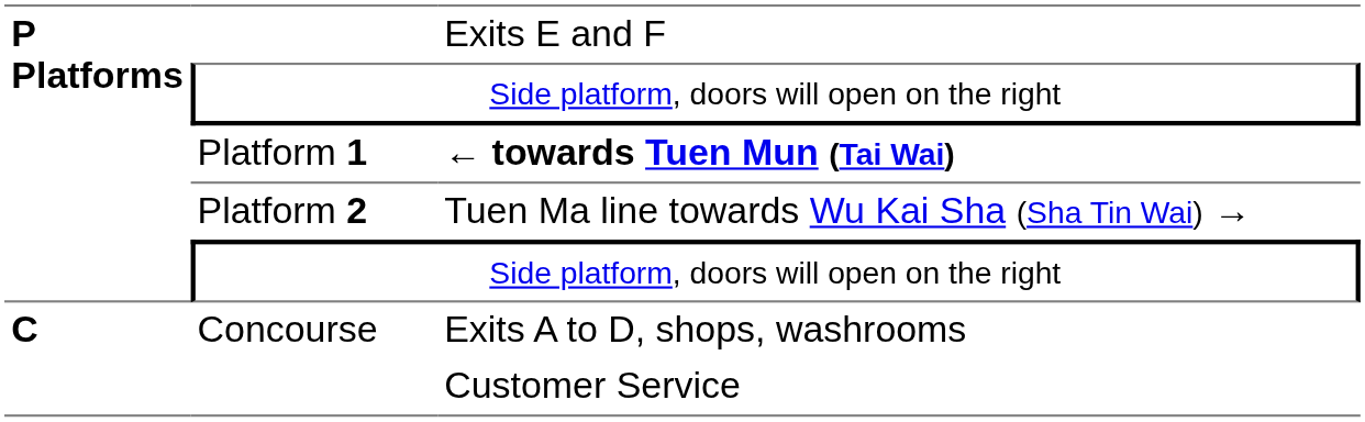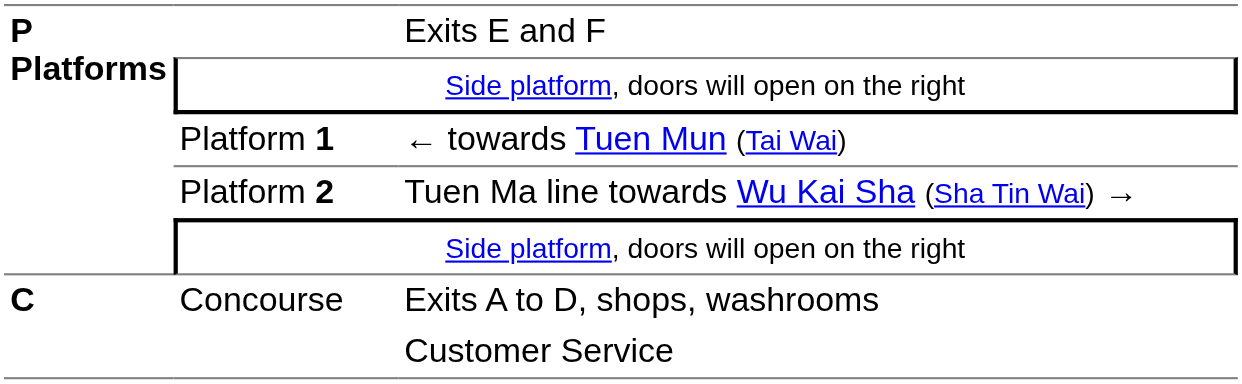← towards Tuen Mun (Tai Wai) | column 3: bold -> normal
